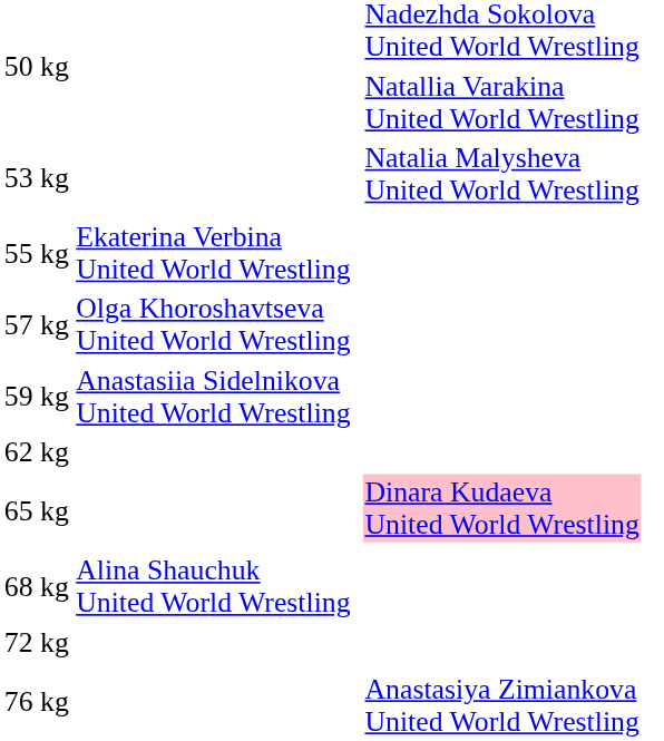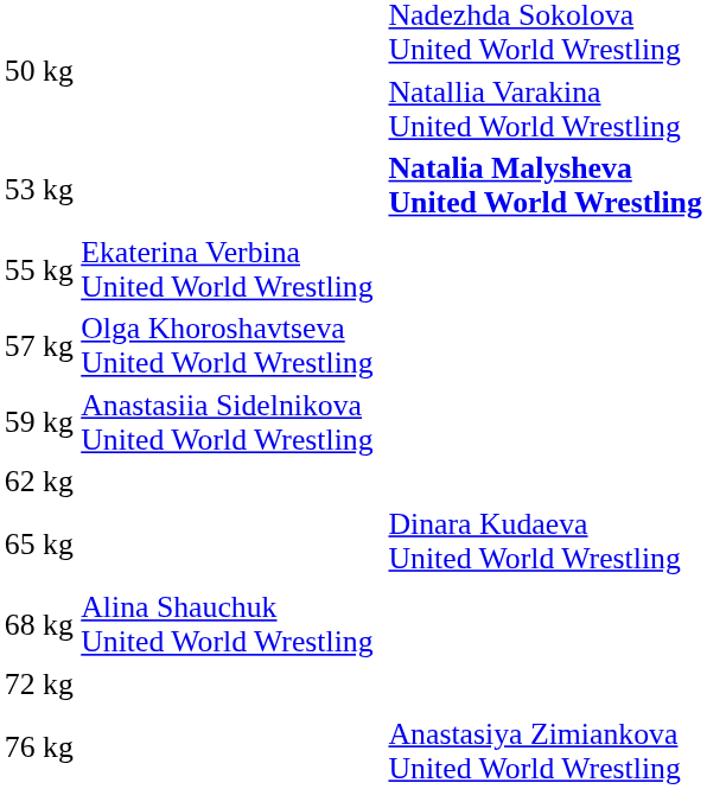53 kg / Natalia Malysheva United World Wrestling | column 3: normal -> bold
65 kg / Dinara Kudaeva United World Wrestling | column 3: pink background -> no background
